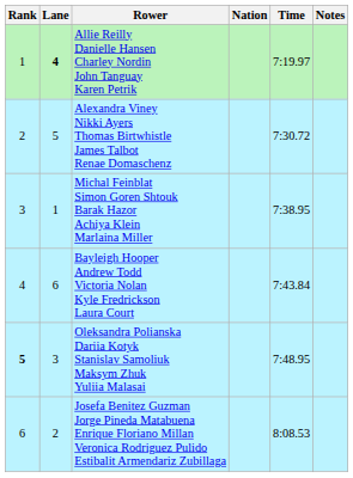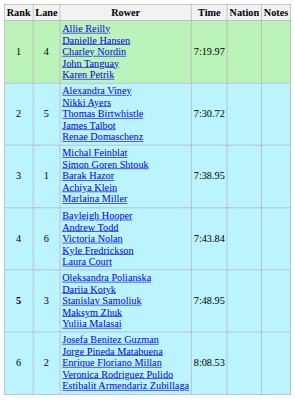columns swapped: Nation <-> Time
row 2 | Lane: bold -> normal
